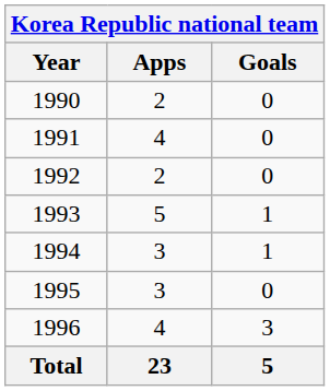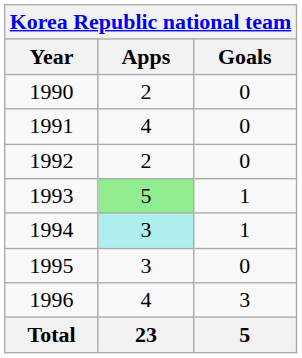1993 | Apps: no background -> lightgreen background
1994 | Apps: no background -> paleturquoise background
